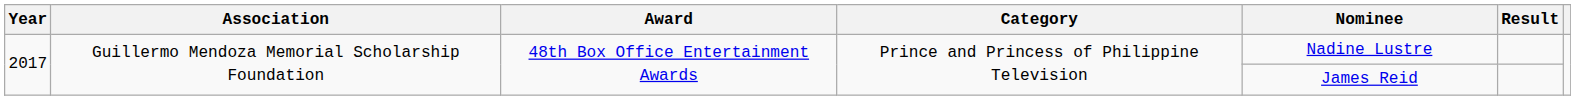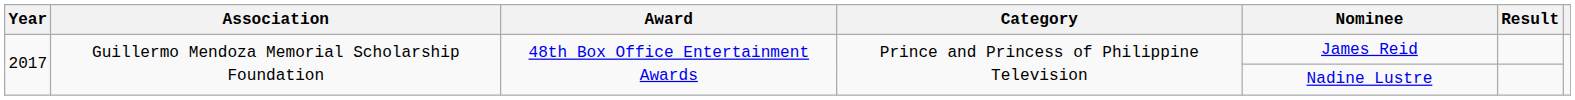row 2 | Nominee: Nadine Lustre -> James Reid
row 3 | Nominee: James Reid -> Nadine Lustre
